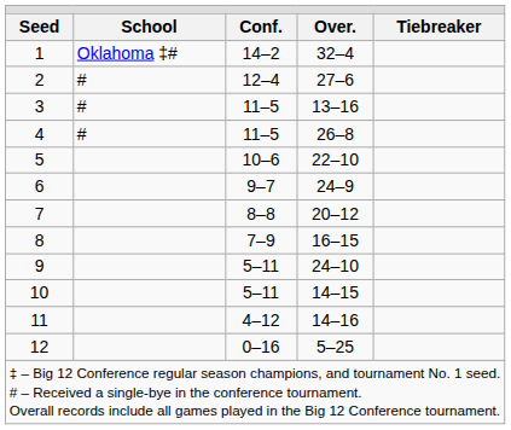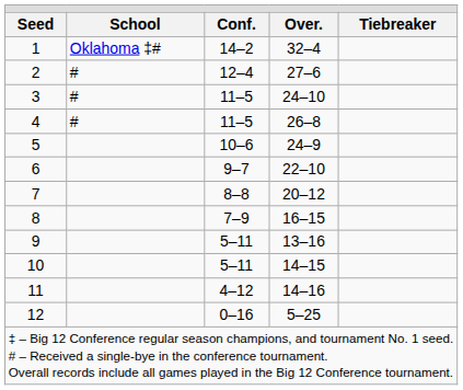3 | column 4: 13–16 -> 24–10
5 | column 4: 22–10 -> 24–9
6 | column 4: 24–9 -> 22–10
9 | column 4: 24–10 -> 13–16
